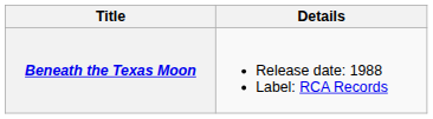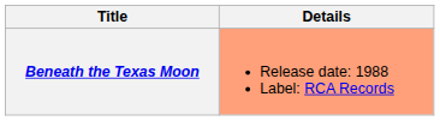Beneath the Texas Moon | Details: no background -> lightsalmon background
